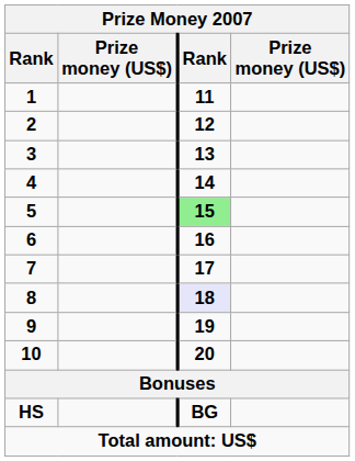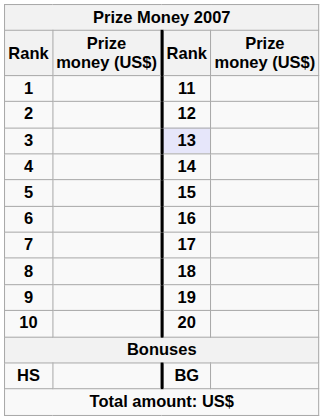3 | column 3: no background -> lavender background
5 | column 3: lightgreen background -> no background
8 | column 3: lavender background -> no background
